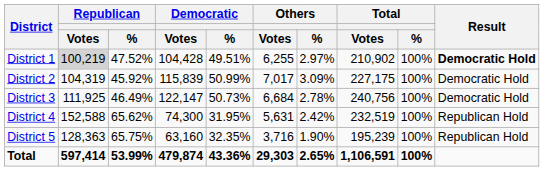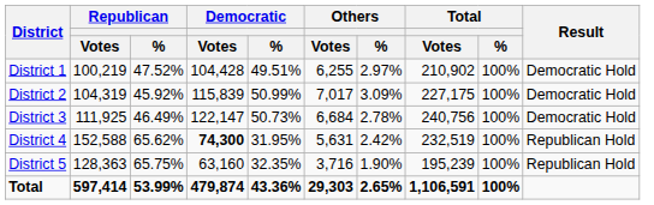District 1 | Republican / Votes: lightgrey background -> no background
District 1 | Result: bold -> normal
District 4 | Democratic / Votes: normal -> bold
